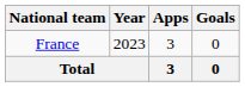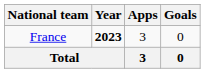France | Year: normal -> bold
